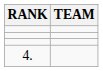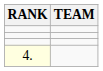row 5 | RANK: no background -> lightyellow background
